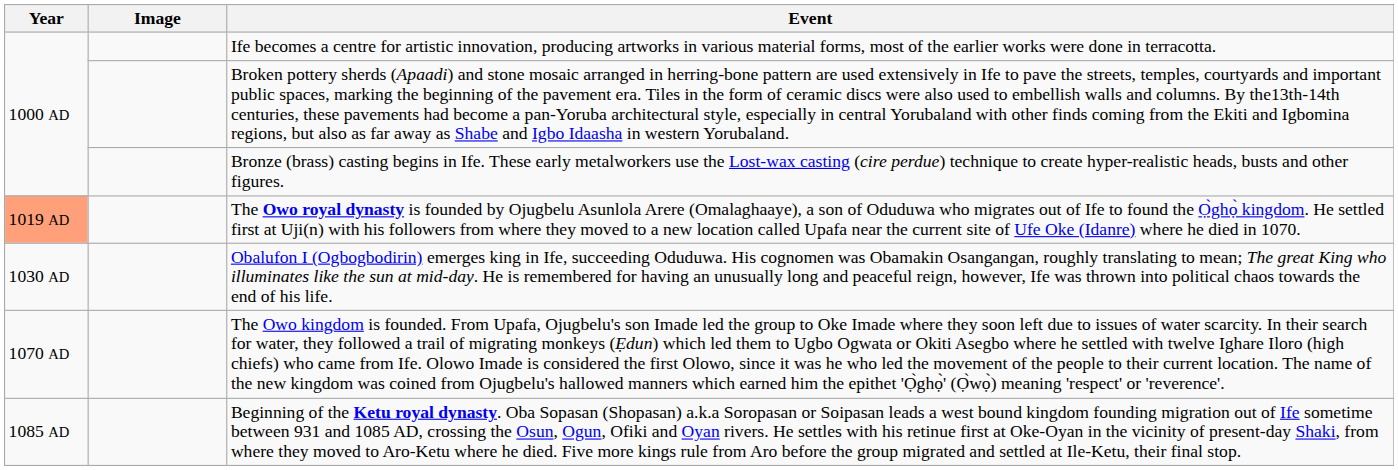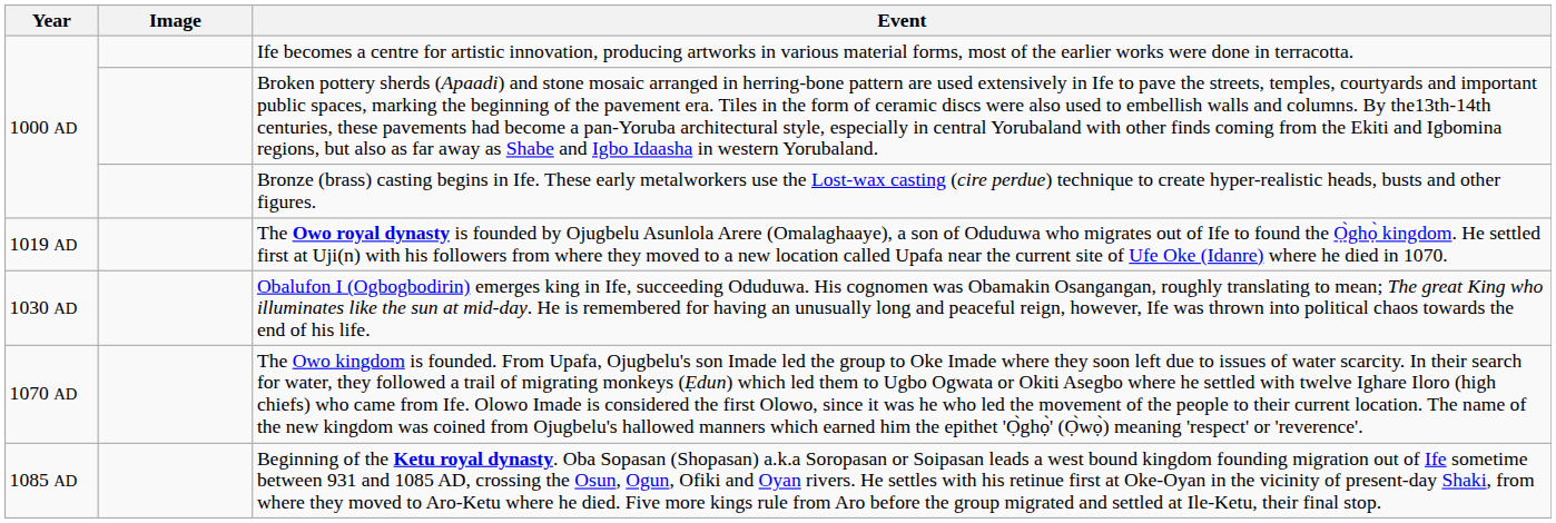row 5 | Year: lightsalmon background -> no background
